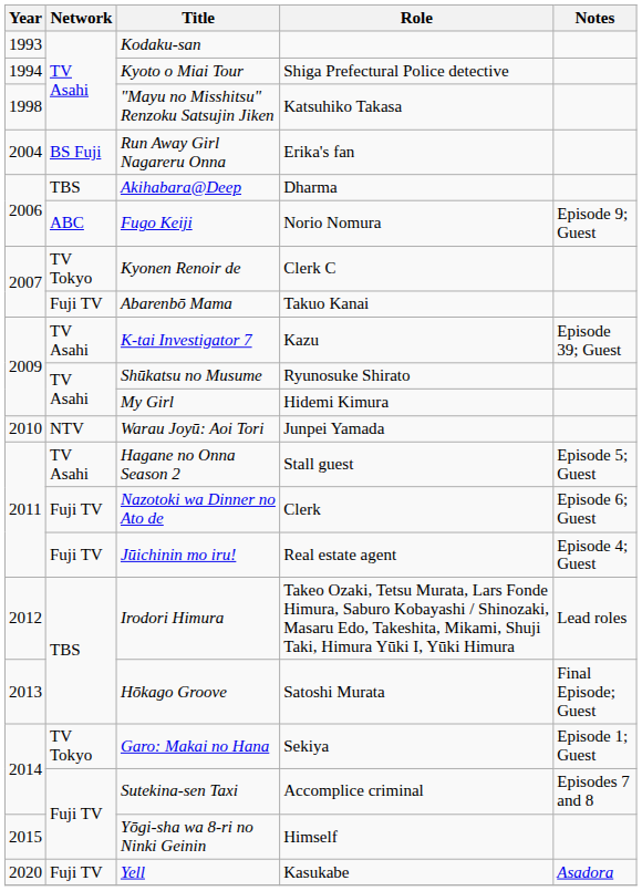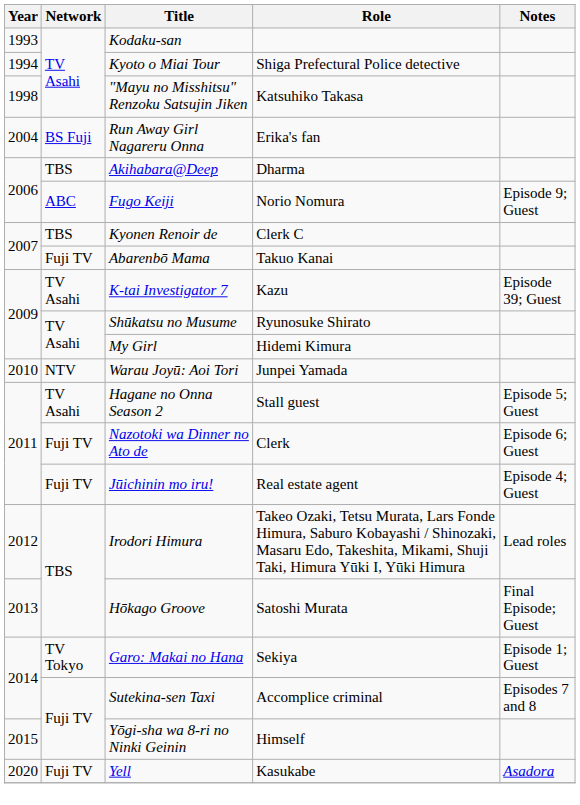Kyonen Renoir de | Network: TV Tokyo -> TBS
